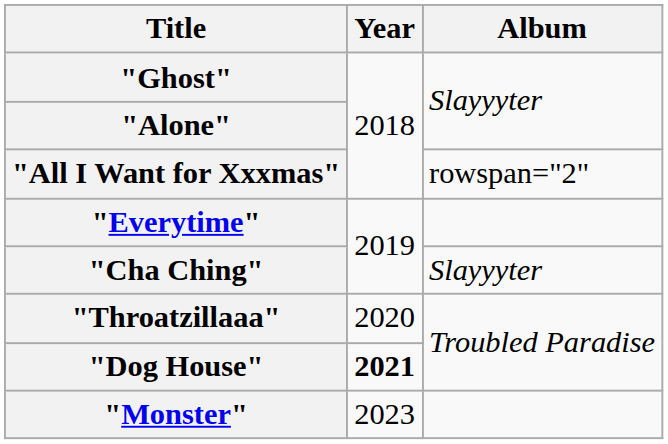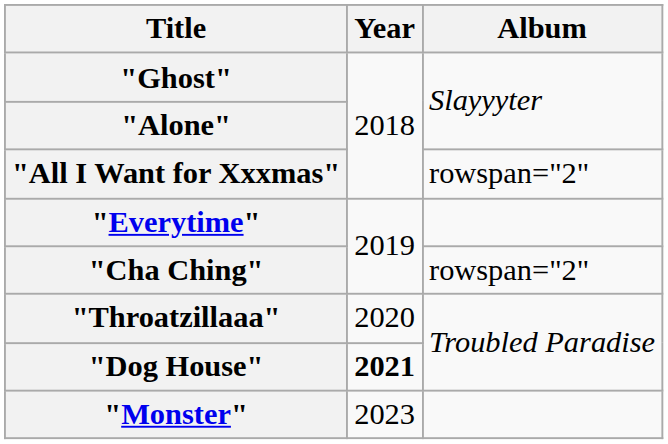"Cha Ching" | Album: Slayyyter -> rowspan="2"
